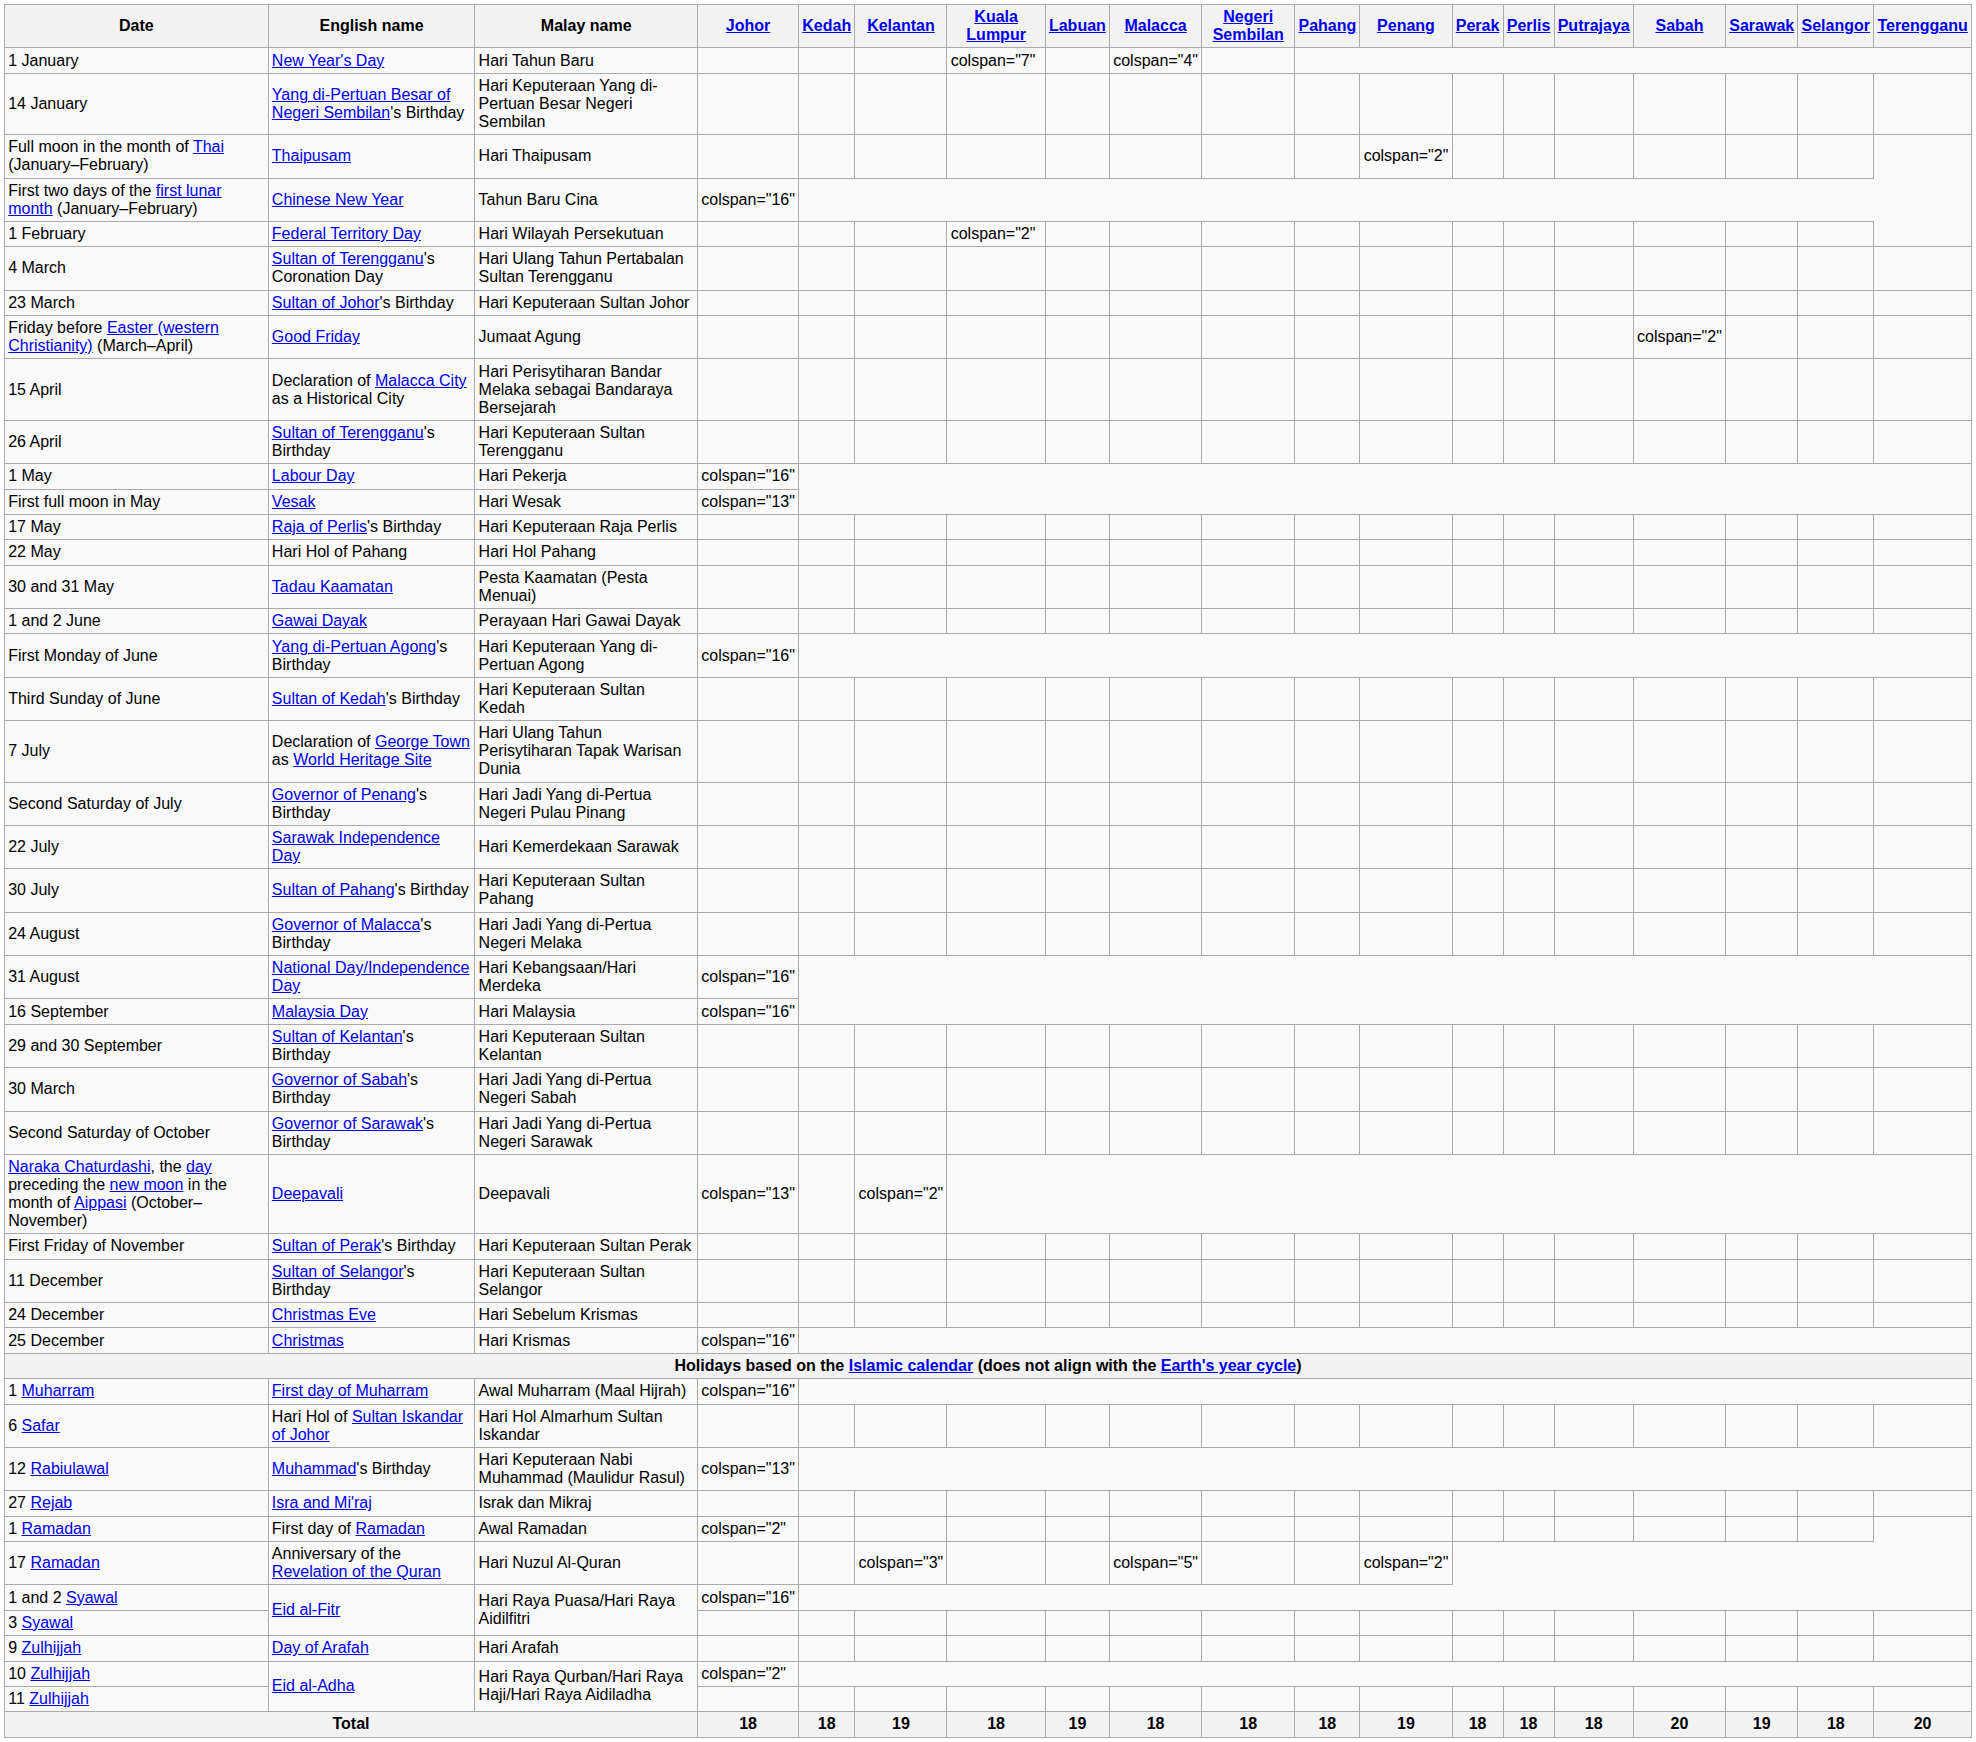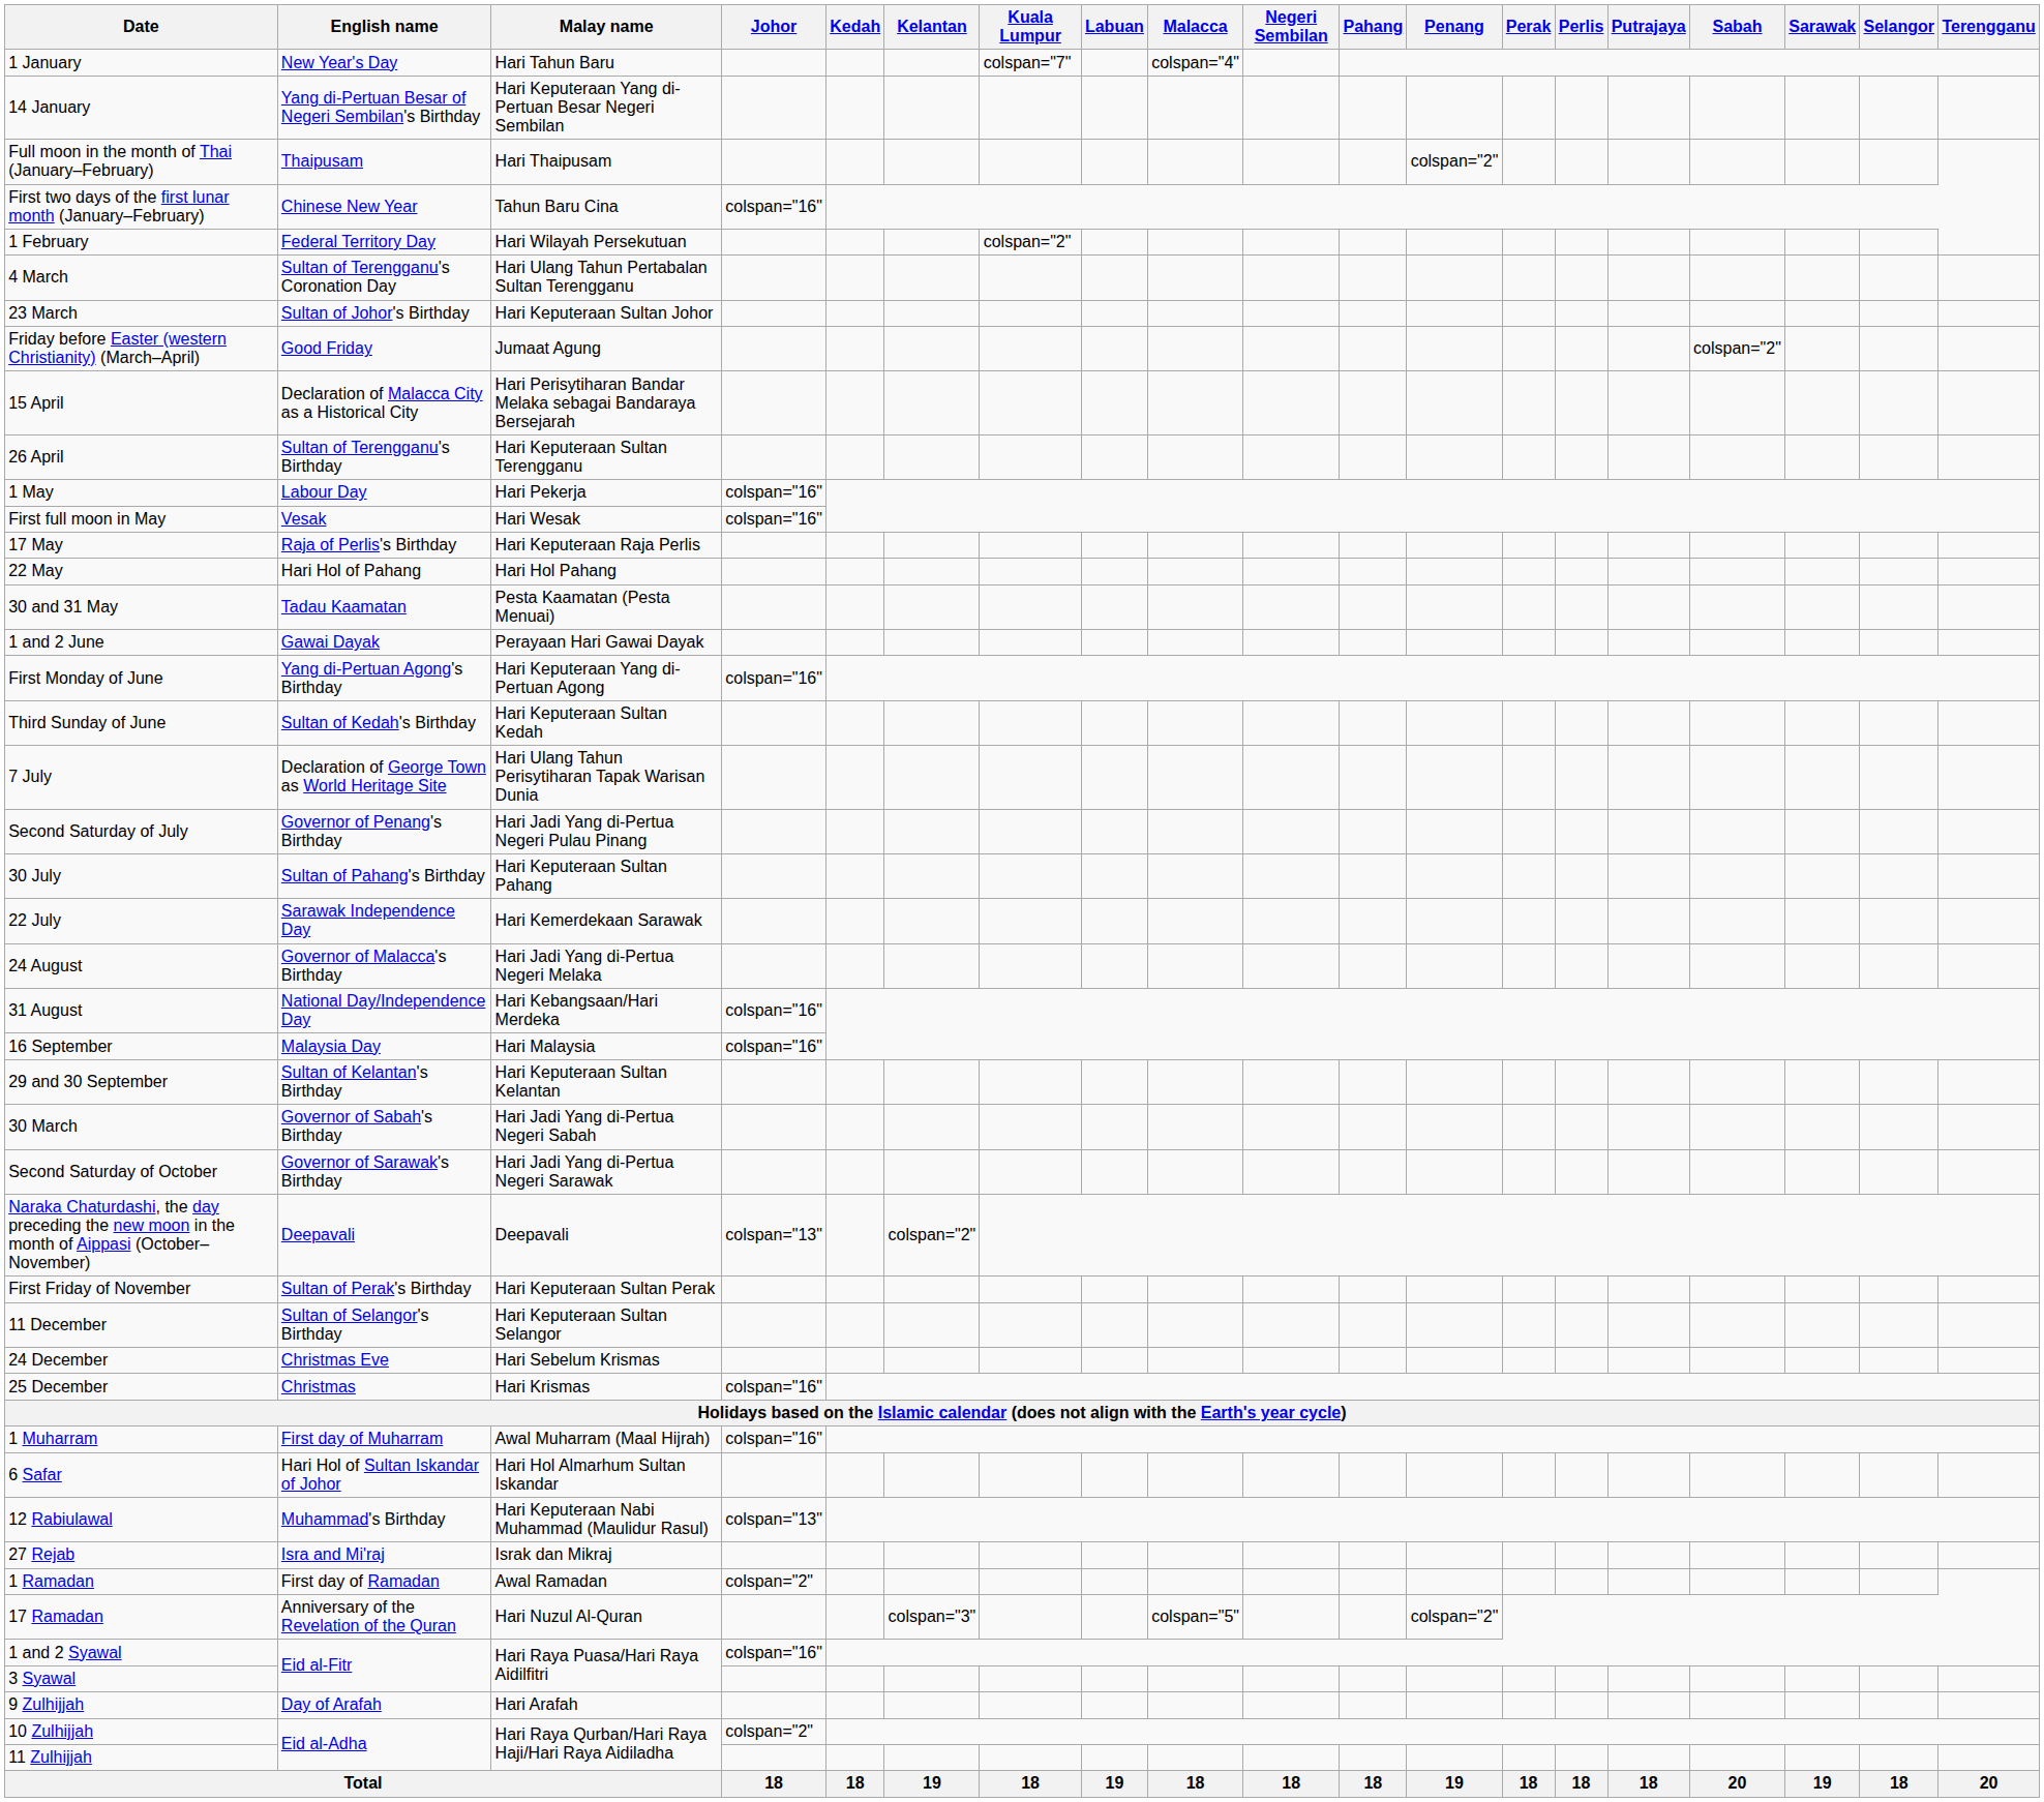First full moon in May | Johor: colspan="13" -> colspan="16"
rows swapped: 22 July <-> 30 July
